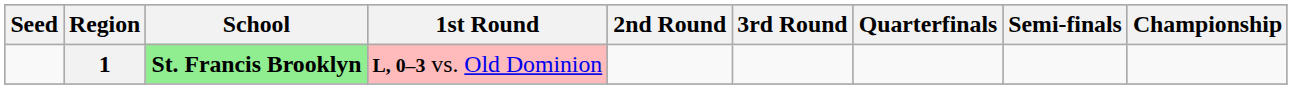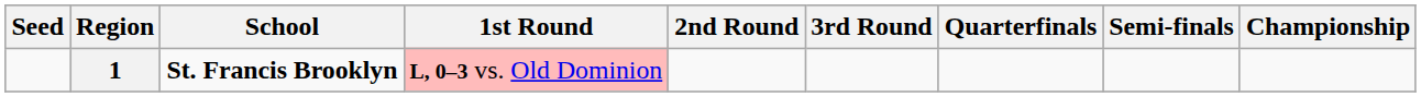1 | School: lightgreen background -> no background
